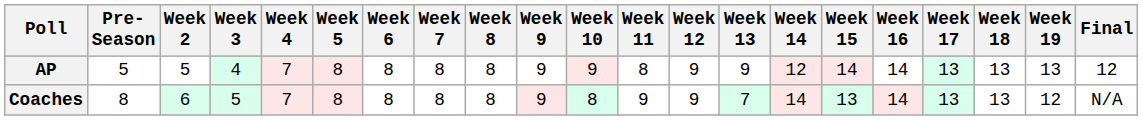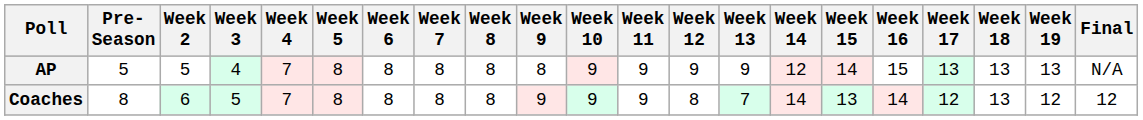AP | Week 9: 9 -> 8
AP | Week 11: 8 -> 9
AP | Week 16: 14 -> 15
AP | Final: 12 -> N/A
Coaches | Week 10: 8 -> 9
Coaches | Week 12: 9 -> 8
Coaches | Week 17: 13 -> 12
Coaches | Final: N/A -> 12
